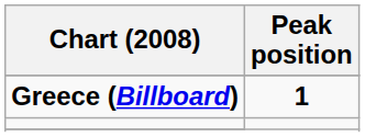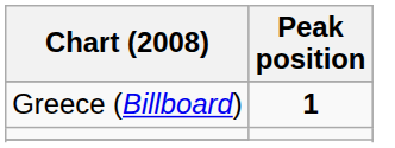row 2 | Chart (2008): bold -> normal
